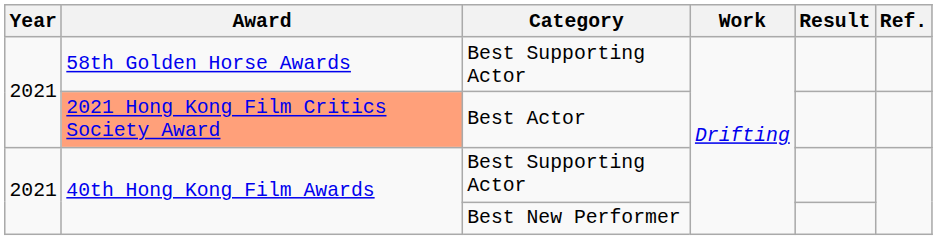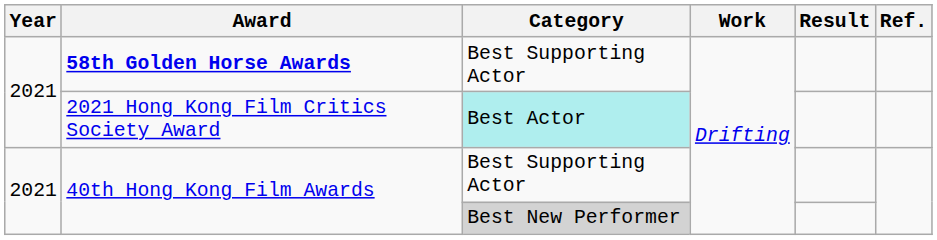58th Golden Horse Awards | Award: normal -> bold
2021 Hong Kong Film Critics Society Award | Award: lightsalmon background -> no background
2021 Hong Kong Film Critics Society Award | Category: no background -> paleturquoise background
40th Hong Kong Film Awards / Best New Performer | Category: no background -> lightgrey background
